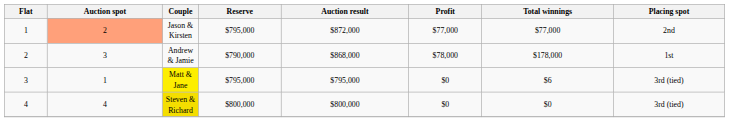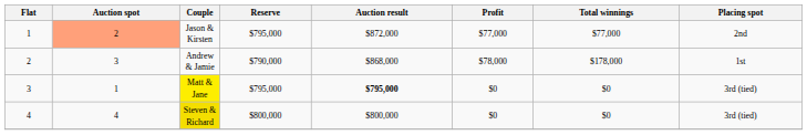Matt & Jane | Auction result: normal -> bold
Matt & Jane | Total winnings: $6 -> $0
